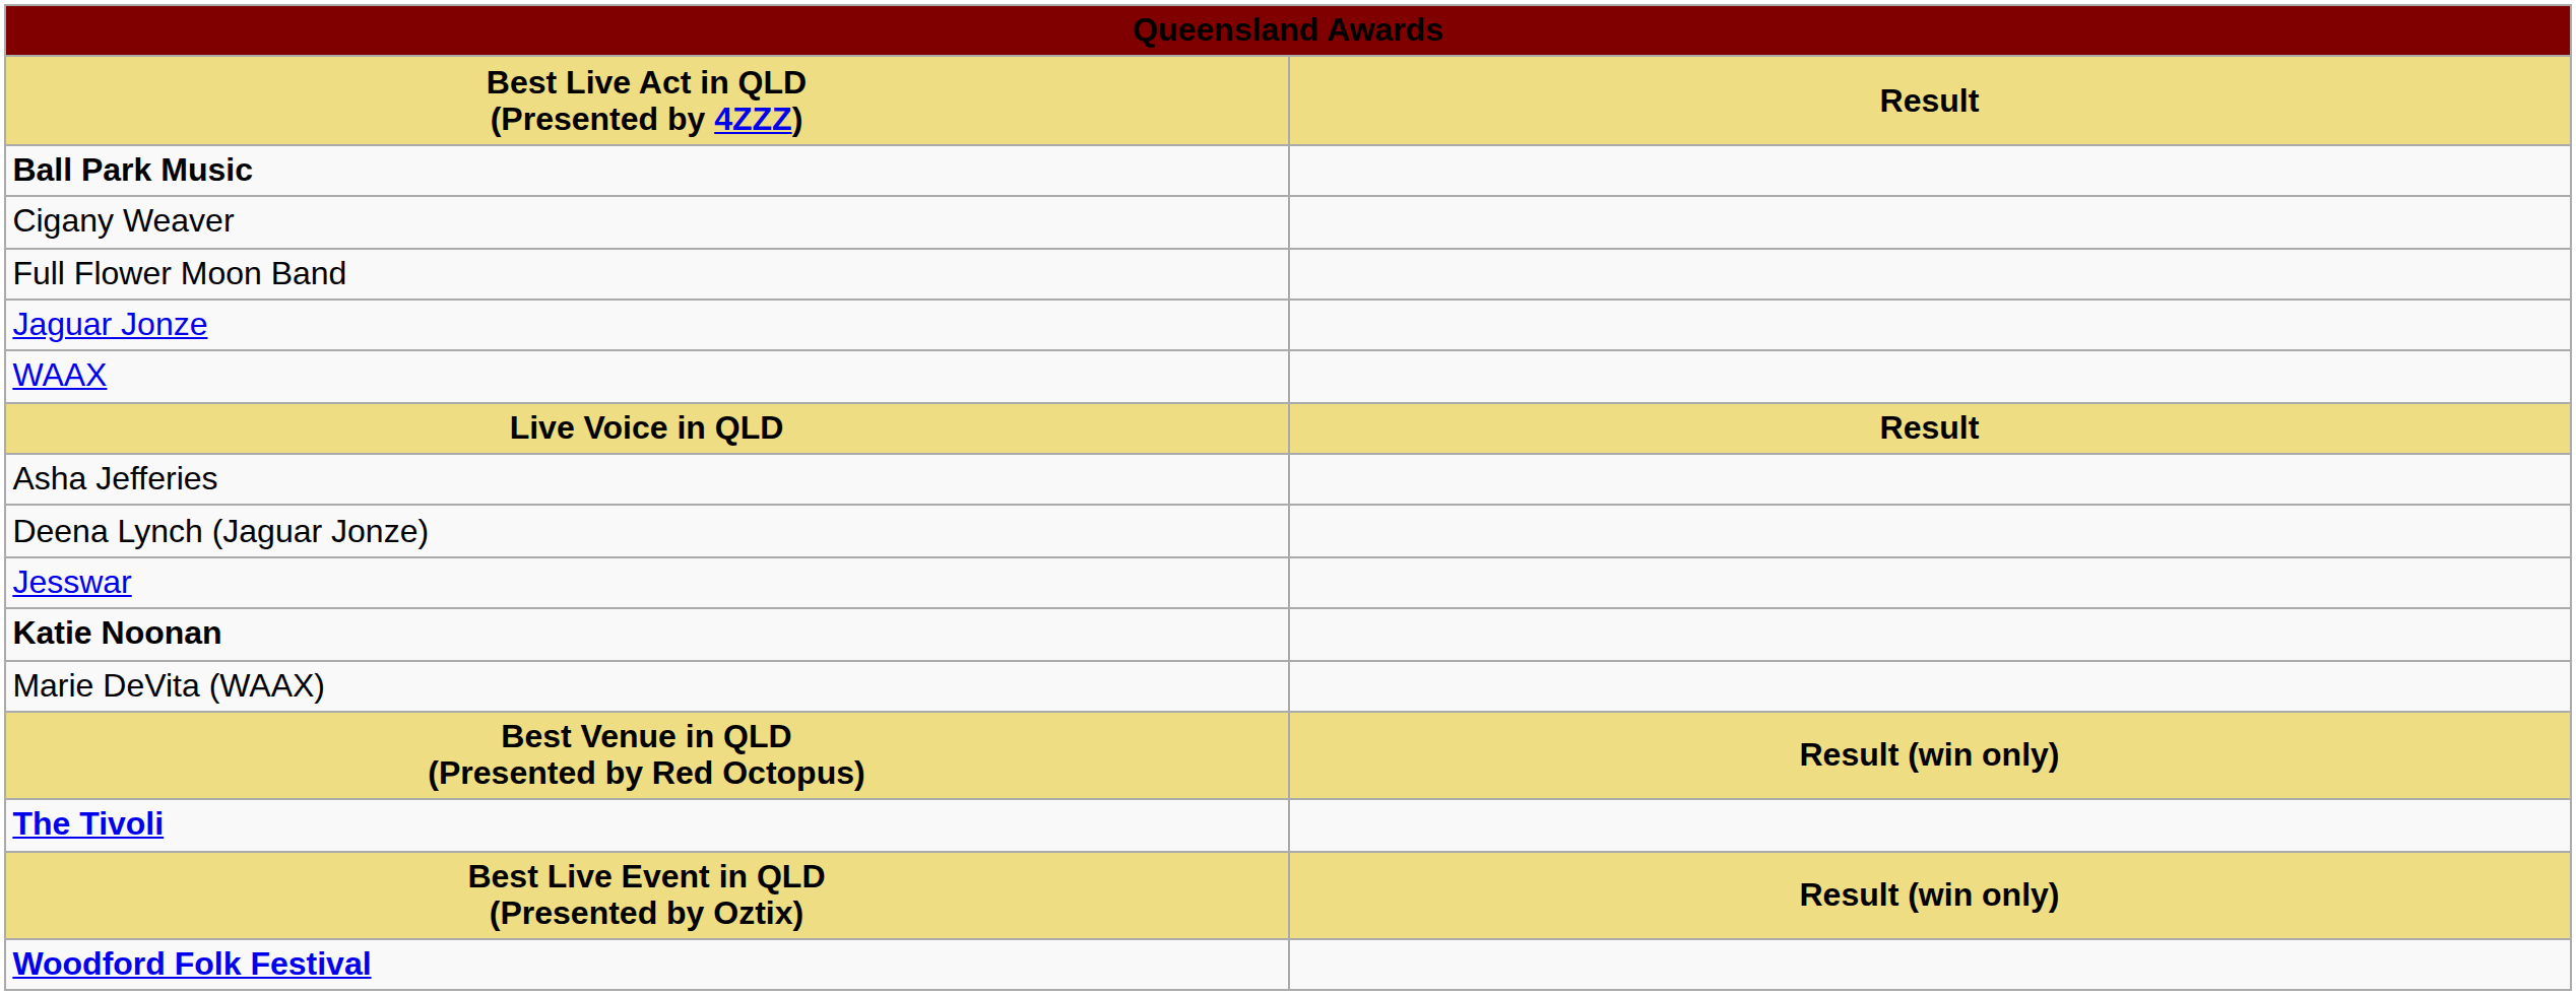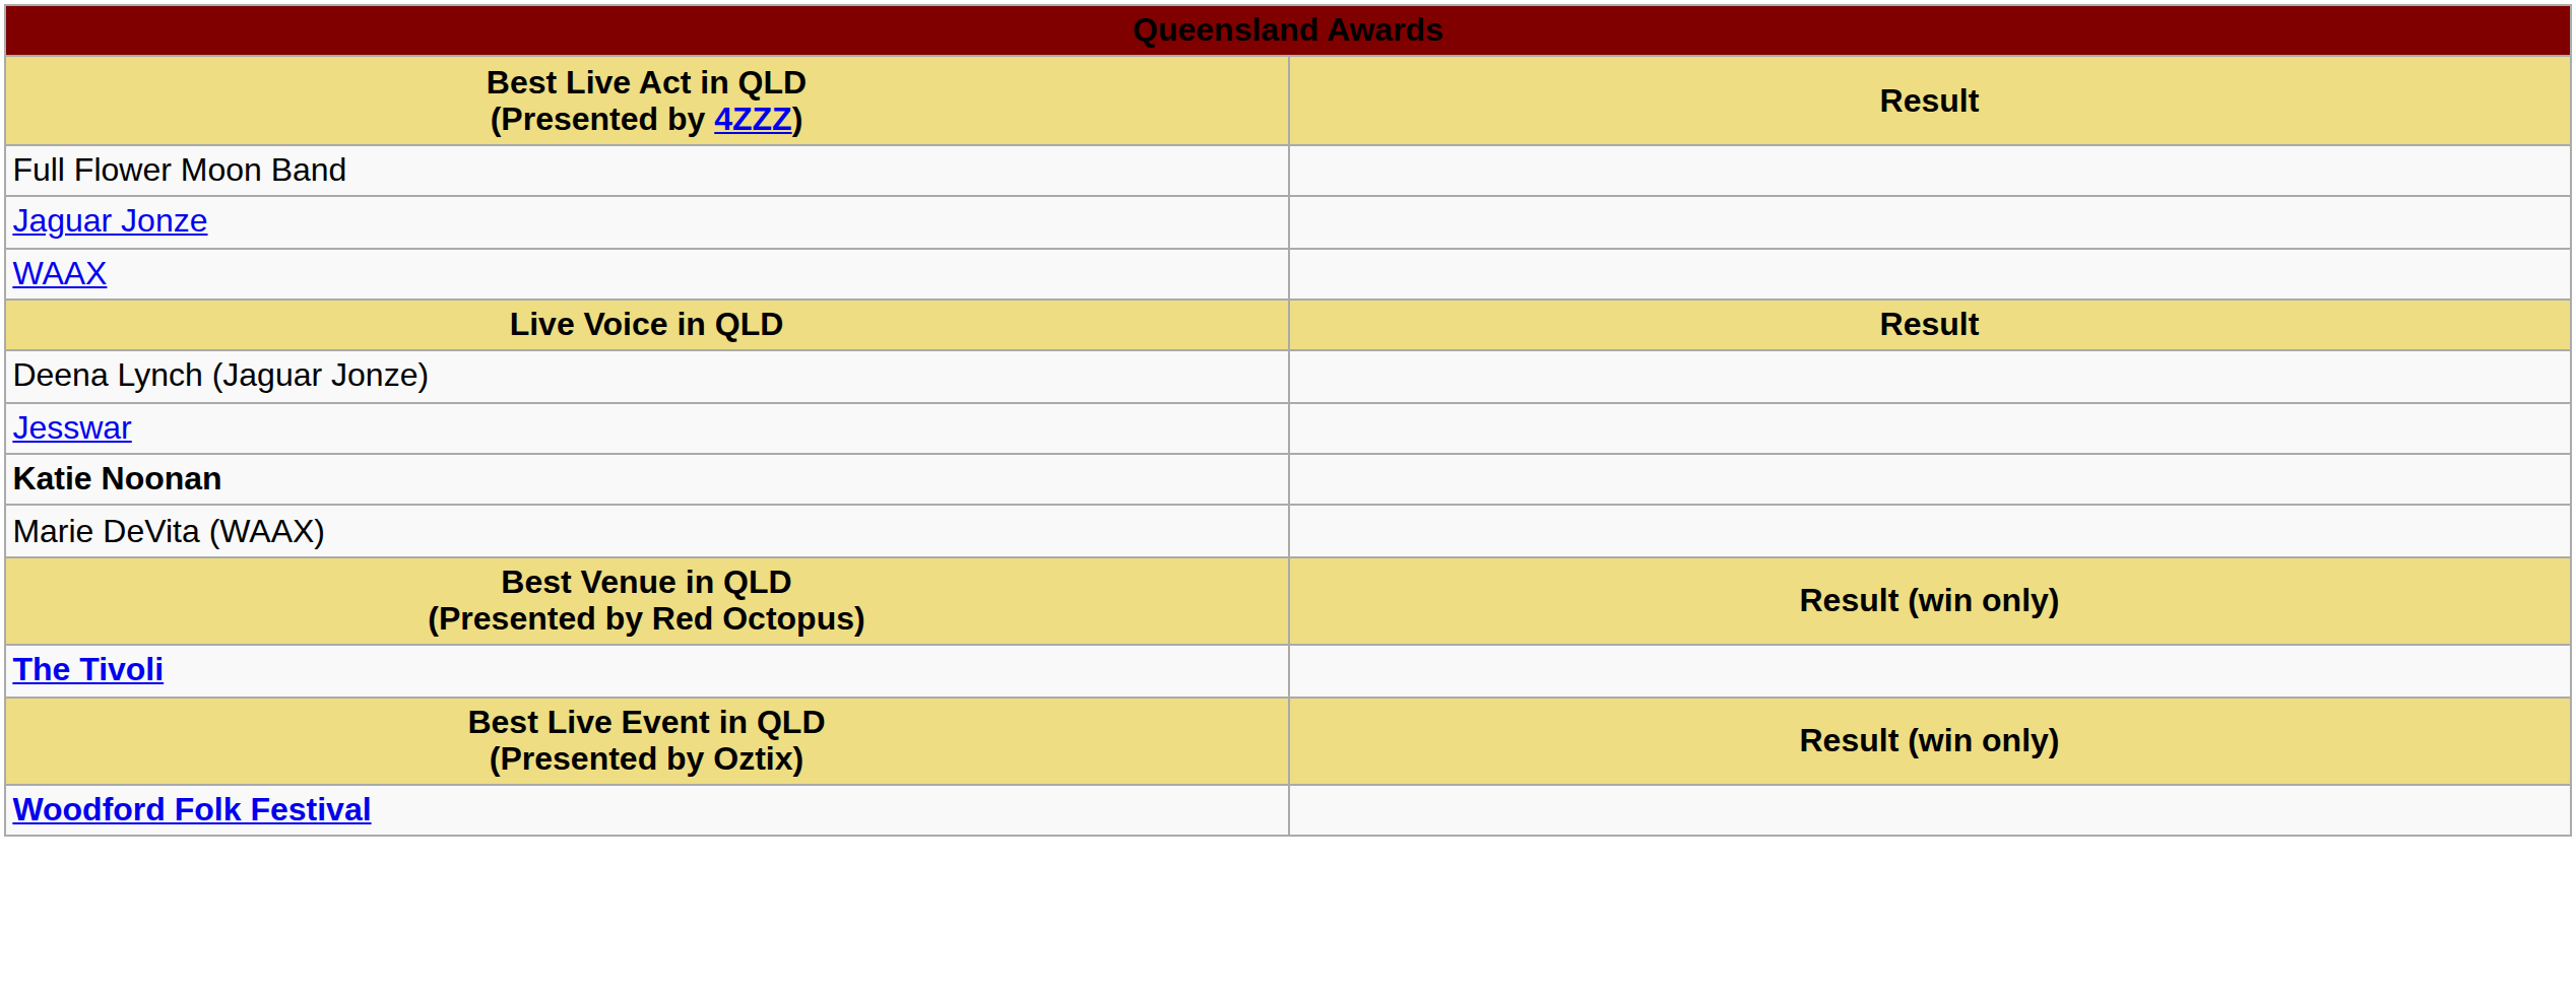- row: Ball Park Music
- row: Cigany Weaver
- row: Asha Jefferies
